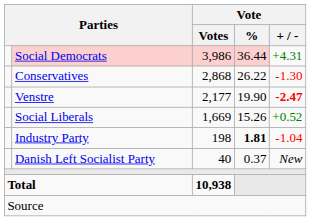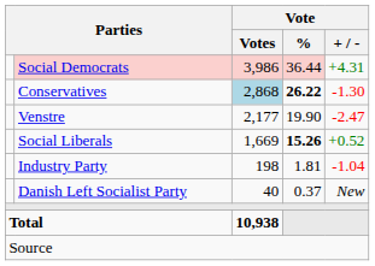Conservatives | Vote / Votes: no background -> lightblue background
Conservatives | Vote / %: normal -> bold
Venstre | Vote / + / -: bold -> normal
Social Liberals | Vote / %: normal -> bold
Industry Party | Vote / %: bold -> normal
